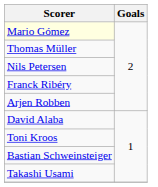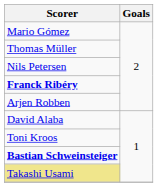Mario Gómez | Scorer: lightyellow background -> no background
Franck Ribéry | Scorer: normal -> bold
Bastian Schweinsteiger | Scorer: normal -> bold
Takashi Usami | Scorer: no background -> khaki background
